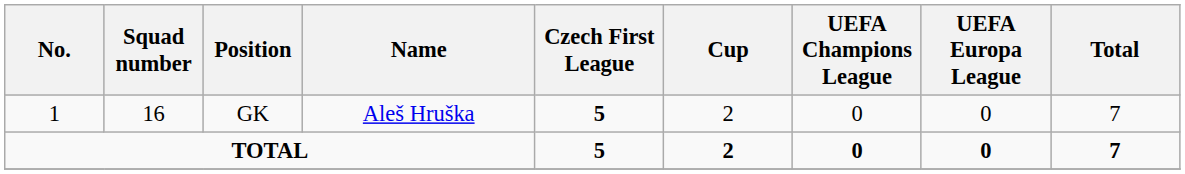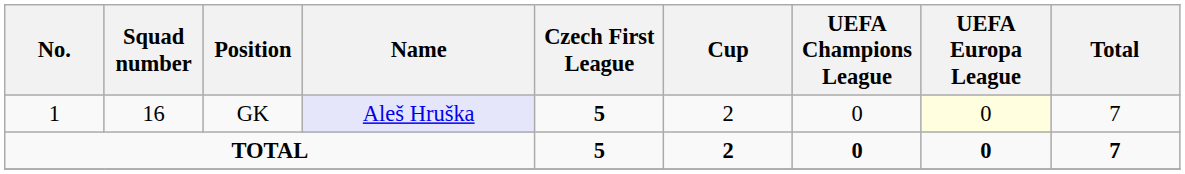1 | Name: no background -> lavender background
1 | UEFA Europa League: no background -> lightyellow background
